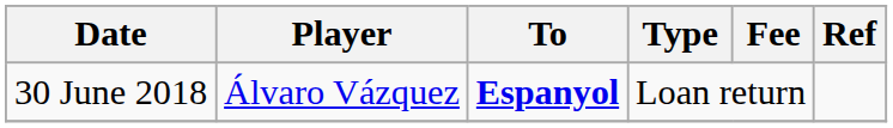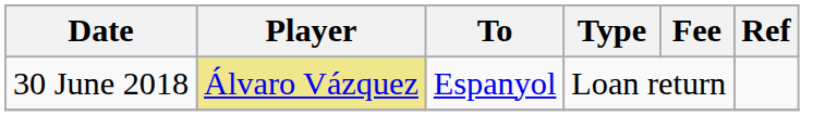30 June 2018 | Player: no background -> khaki background
30 June 2018 | To: bold -> normal
